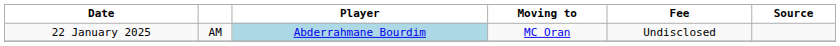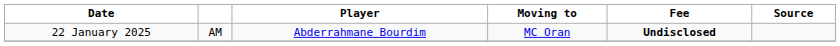22 January 2025 | Player: lightblue background -> no background
22 January 2025 | Fee: normal -> bold
